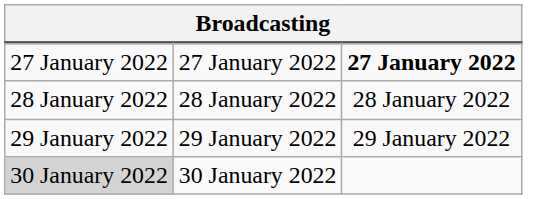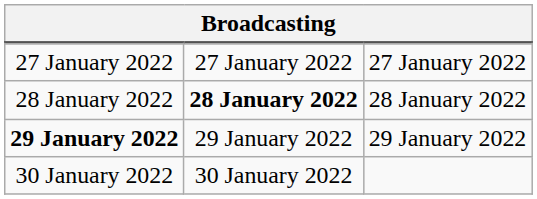row 2 | column 3: bold -> normal
row 3 | column 2: normal -> bold
row 4 | column 1: normal -> bold
row 5 | column 1: lightgrey background -> no background
